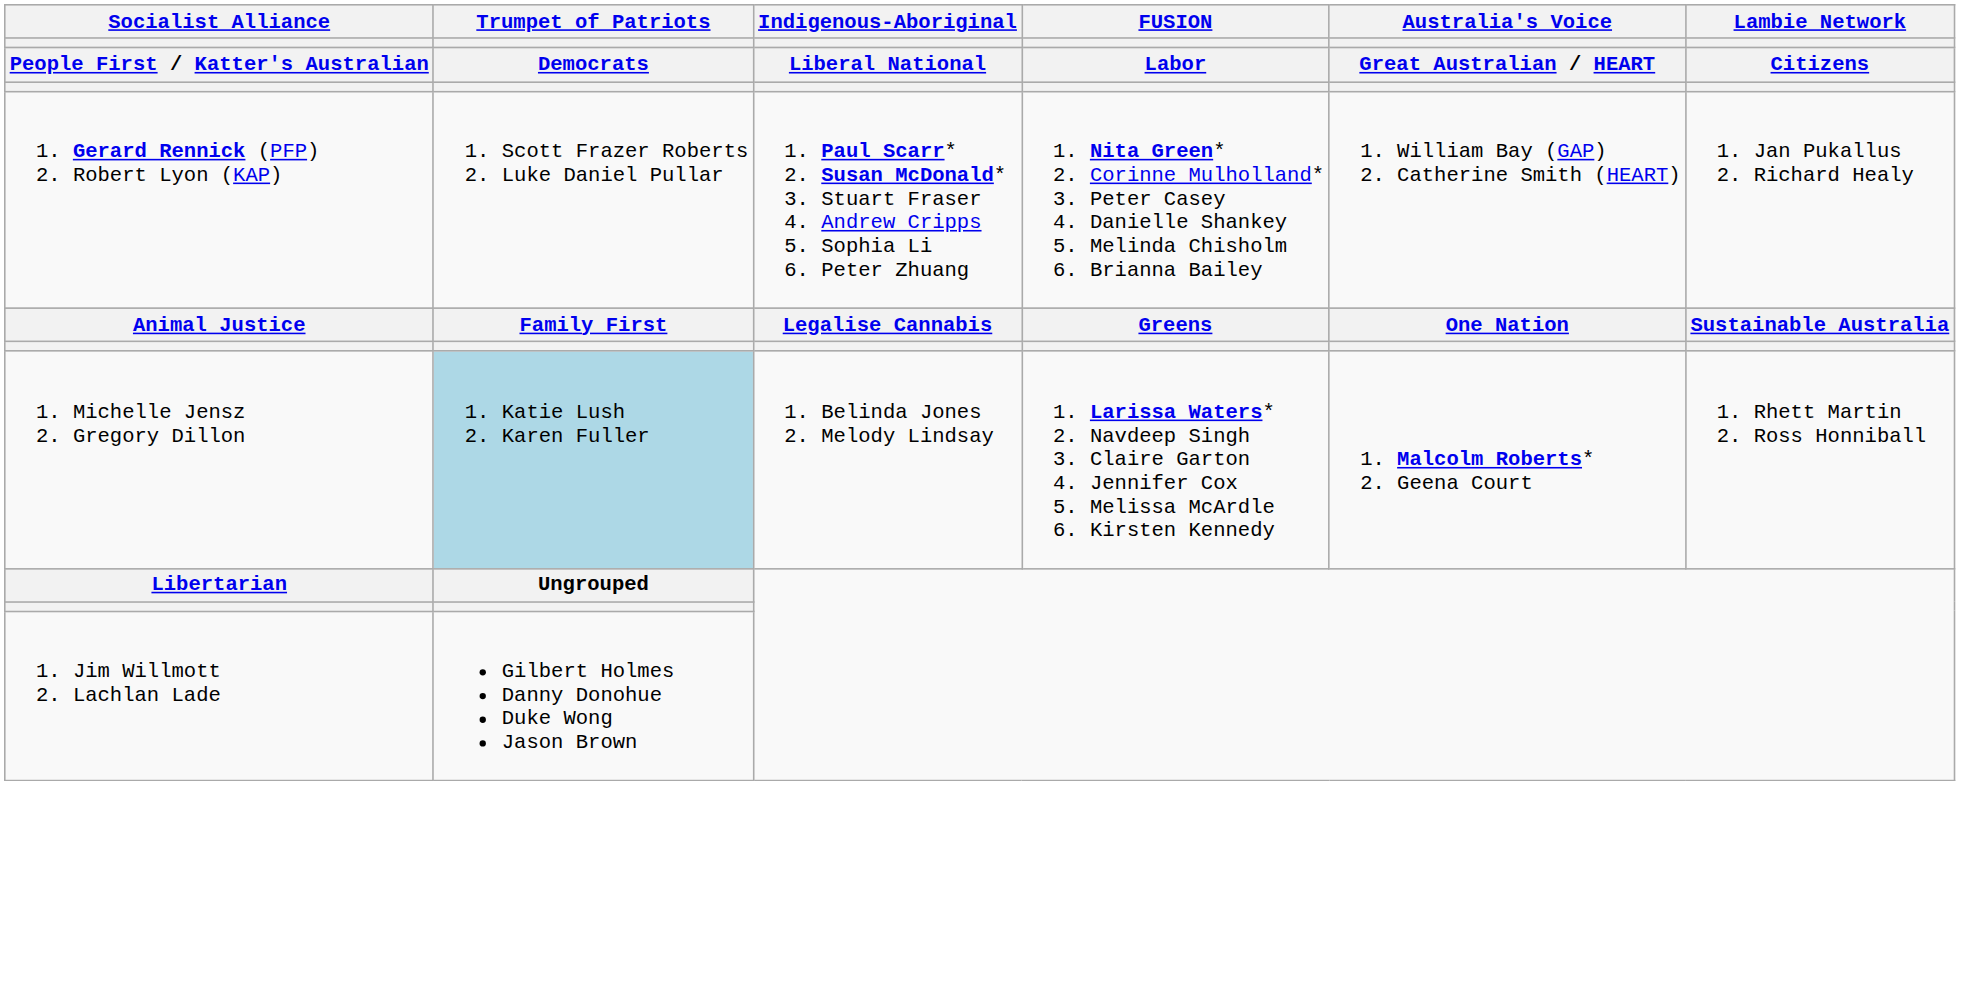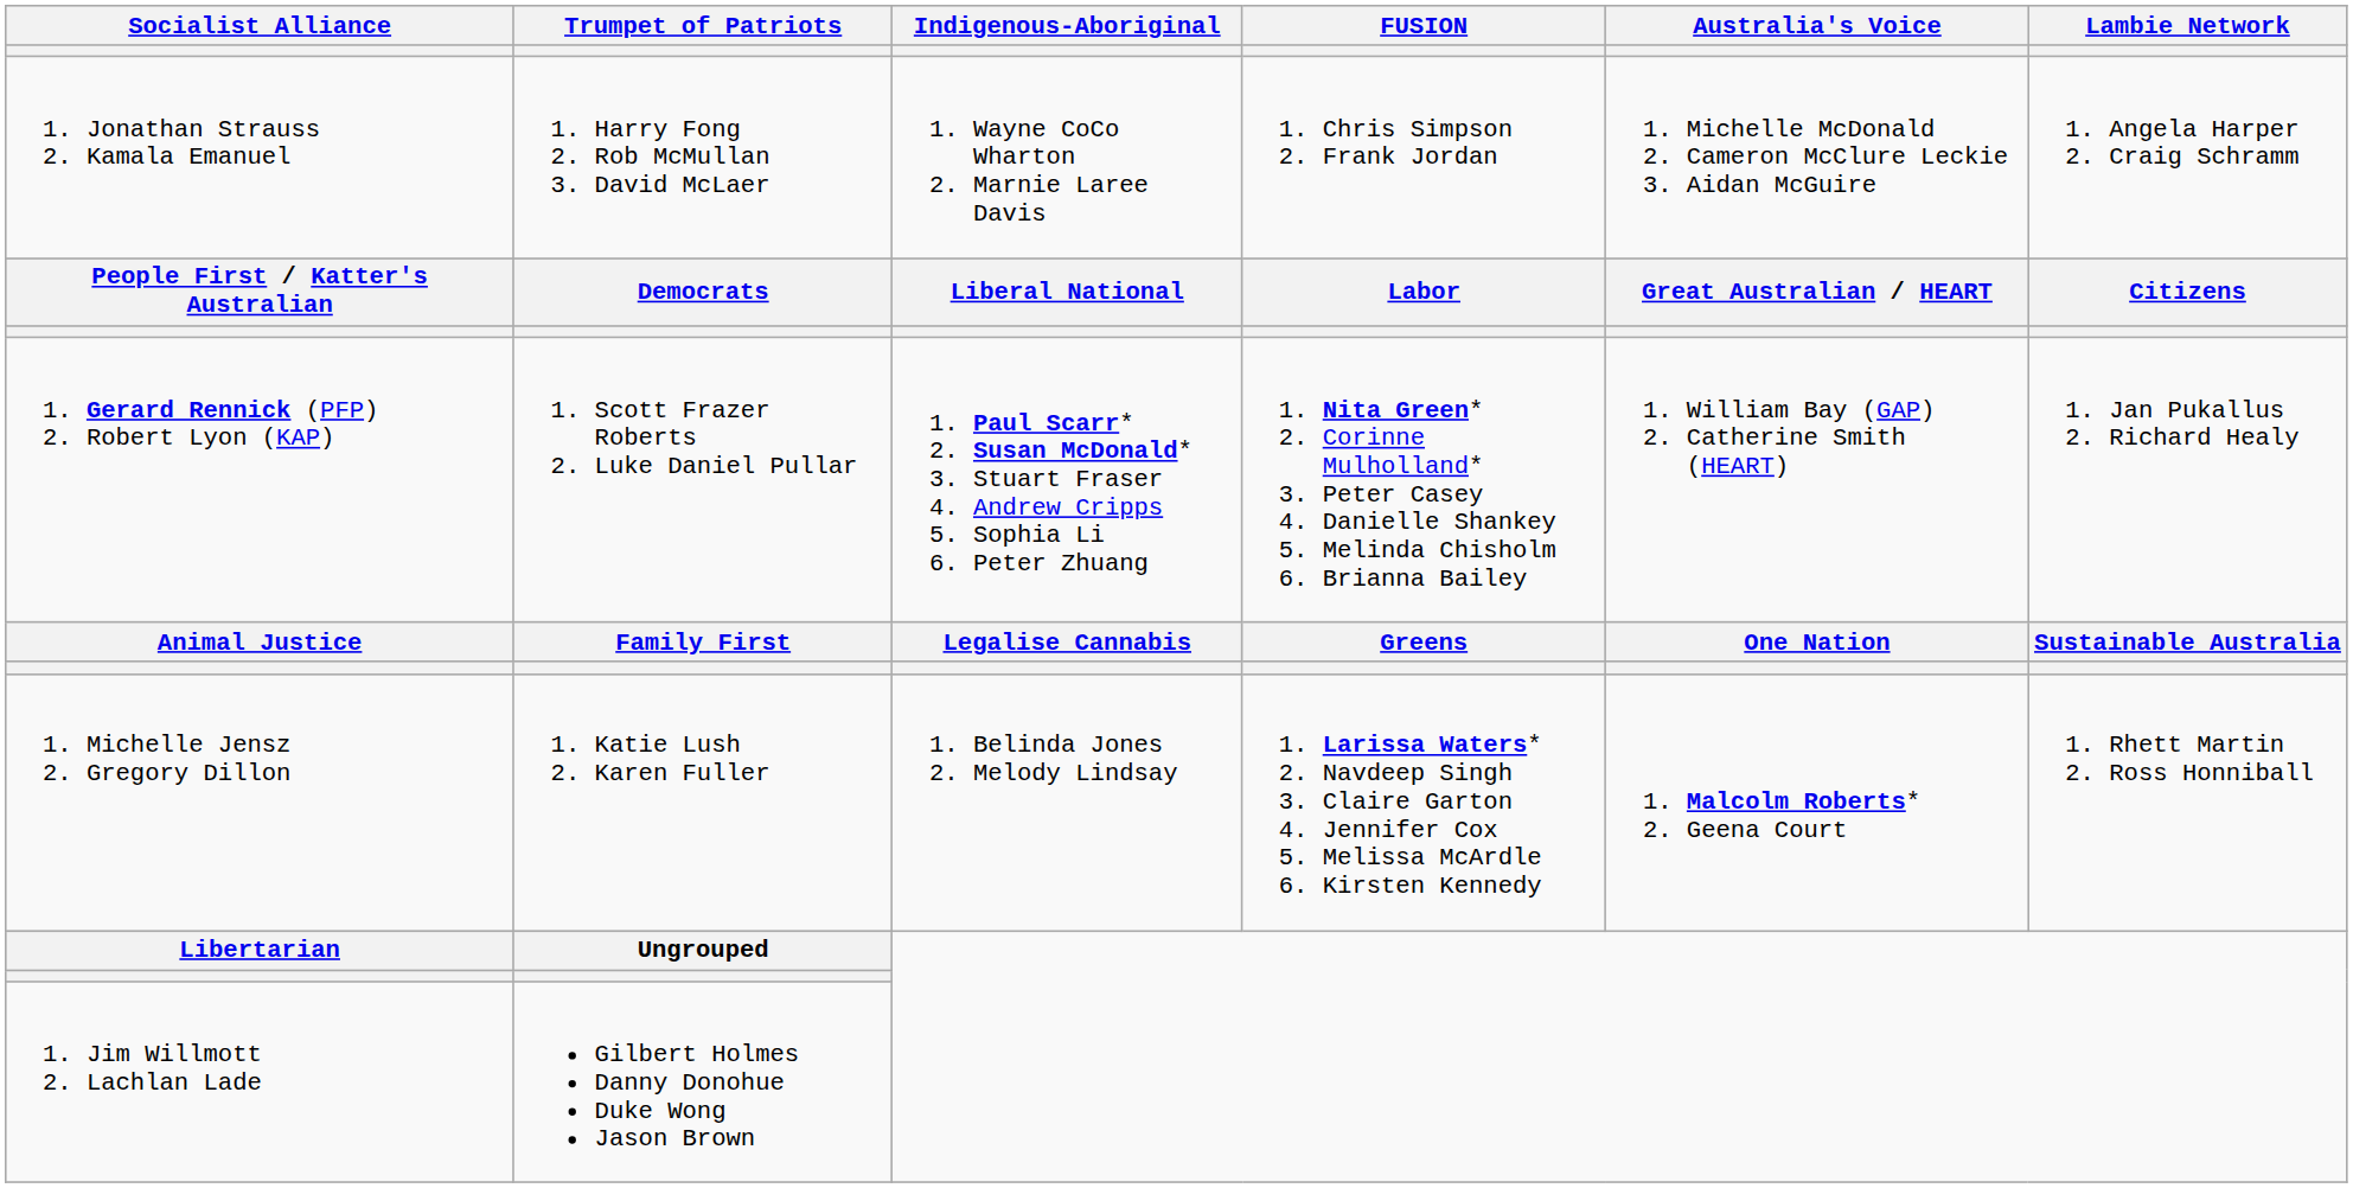+ row: Jonathan Strauss Kamala Emanuel | Harry Fong Rob McMullan David McLaer | Wayne CoCo Wharton Marnie Laree Davis | Chris Simpson Frank Jordan | Michelle McDonald Cameron McClure Leckie Aidan McGuire | Angela Harper Craig Schramm
Michelle Jensz Gregory Dillon | Trumpet of Patriots: lightblue background -> no background
